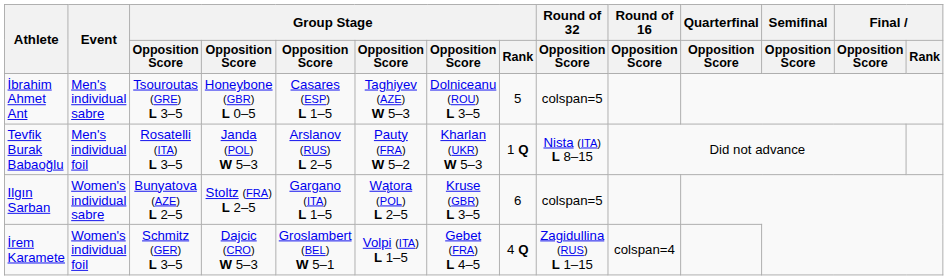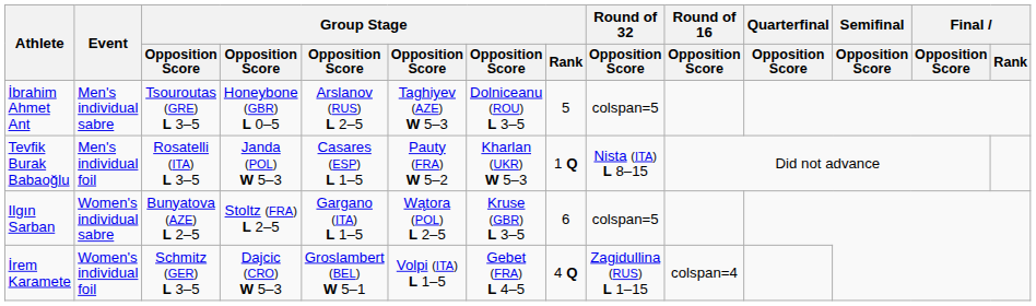İbrahim Ahmet Ant | column 5: Casares (ESP) L 1–5 -> Arslanov (RUS) L 2–5
Tevfik Burak Babaoğlu | column 5: Arslanov (RUS) L 2–5 -> Casares (ESP) L 1–5
